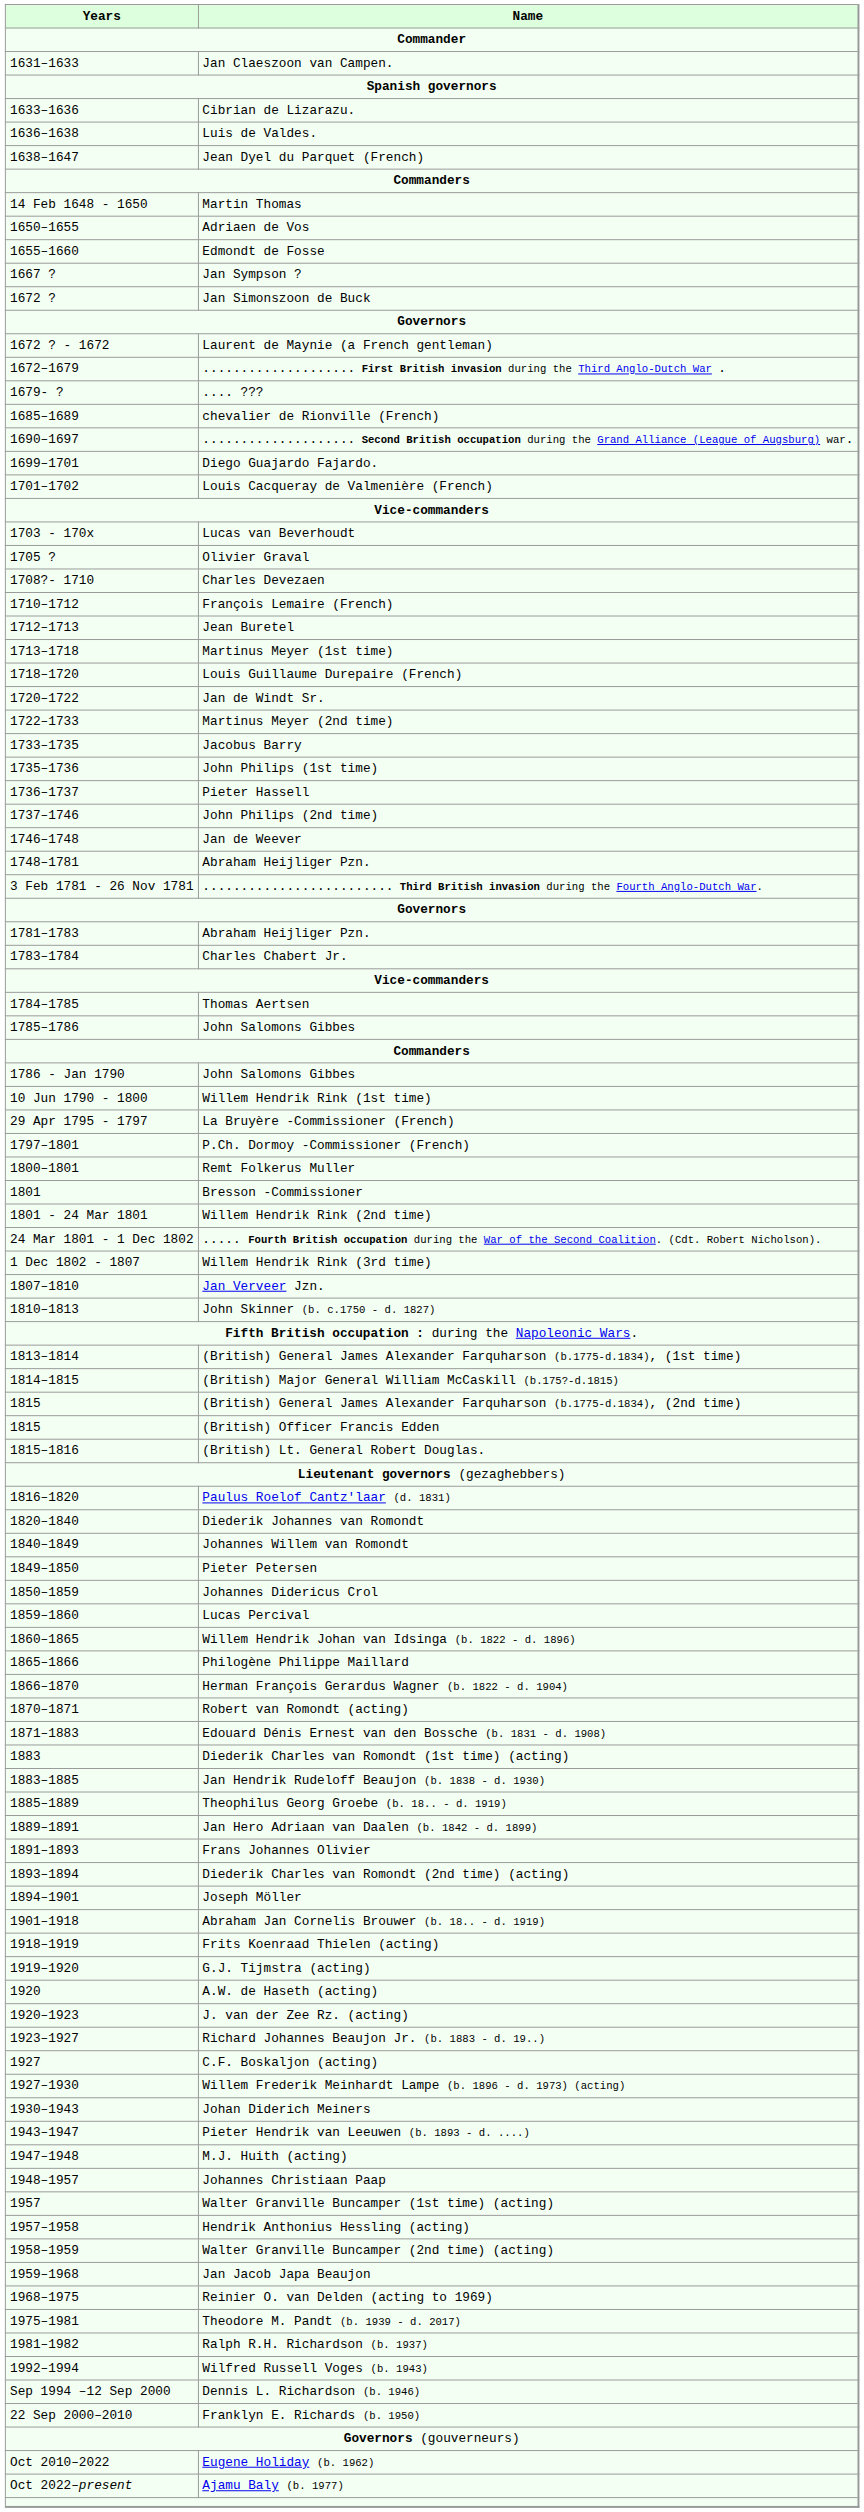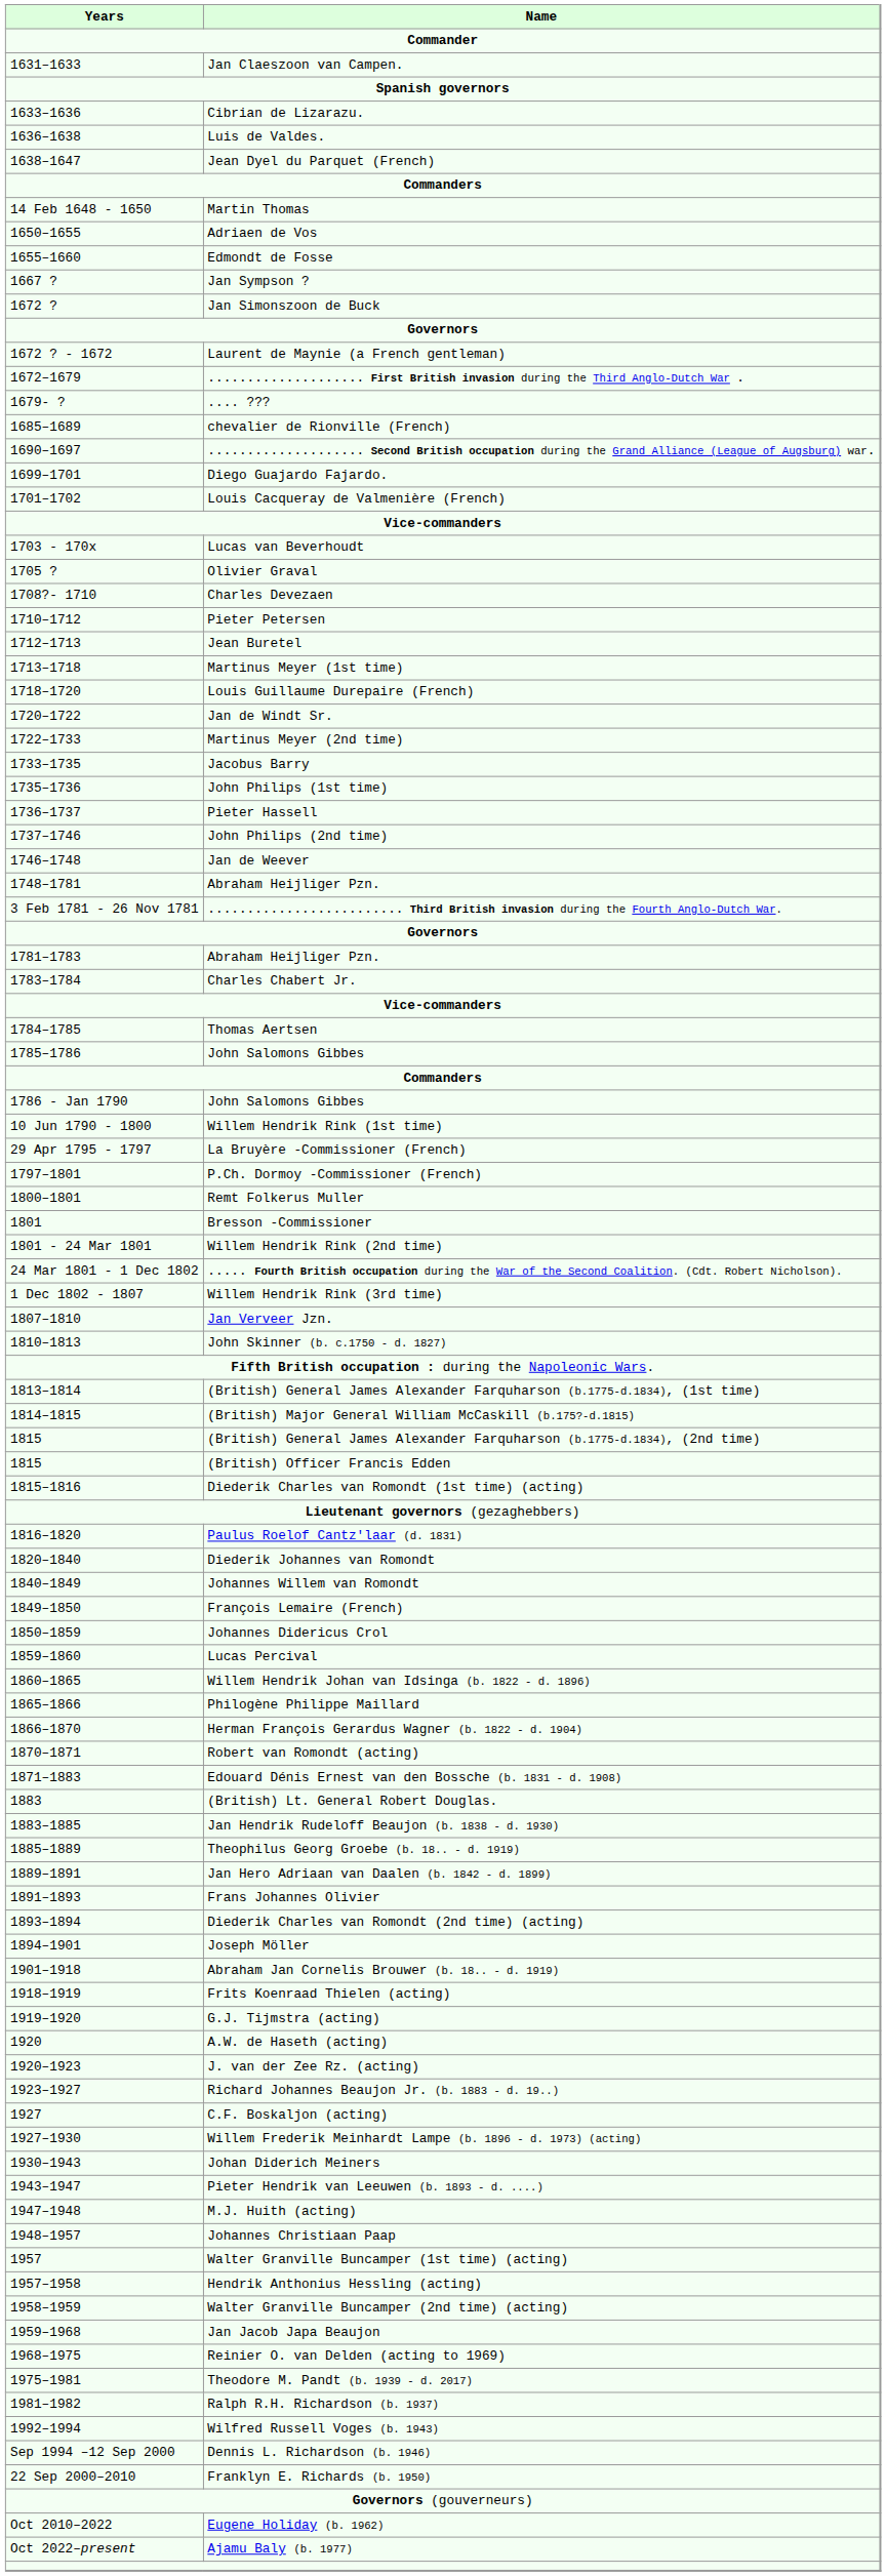row 26 | Name: François Lemaire (French) -> Pieter Petersen
row 62 | Name: (British) Lt. General Robert Douglas. -> Diederik Charles van Romondt (1st time) (acting)
row 67 | Name: Pieter Petersen -> François Lemaire (French)
row 75 | Name: Diederik Charles van Romondt (1st time) (acting) -> (British) Lt. General Robert Douglas.
